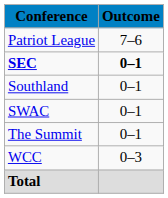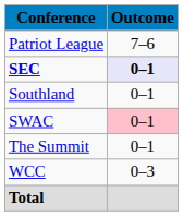SEC | Outcome: no background -> lavender background
SWAC | Outcome: no background -> pink background
